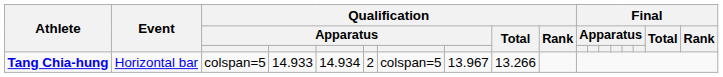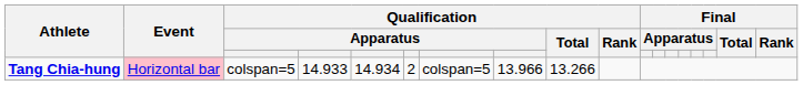Tang Chia-hung | Event: no background -> pink background
Tang Chia-hung | column 8: 13.967 -> 13.966
